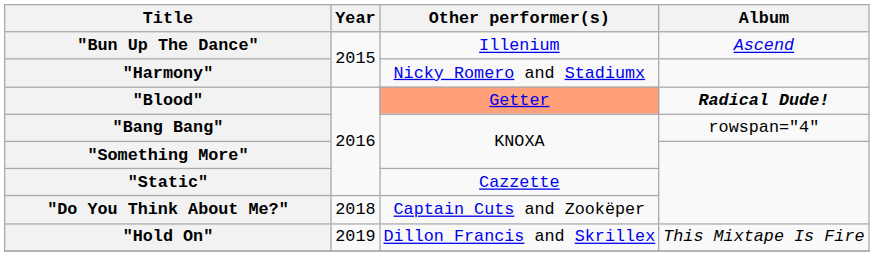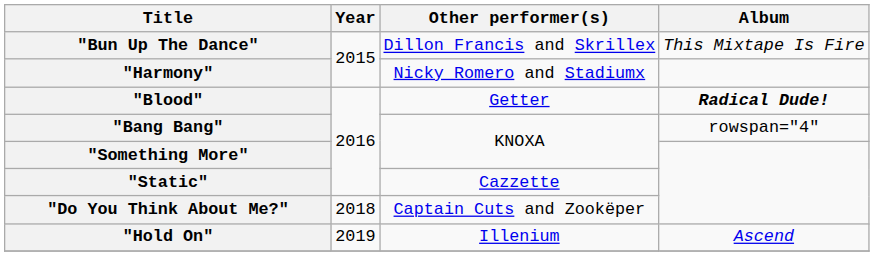"Bun Up The Dance" | Other performer(s): Illenium -> Dillon Francis and Skrillex
"Bun Up The Dance" | Album: Ascend -> This Mixtape Is Fire
"Blood" | Other performer(s): lightsalmon background -> no background
"Hold On" | Other performer(s): Dillon Francis and Skrillex -> Illenium
"Hold On" | Album: This Mixtape Is Fire -> Ascend
